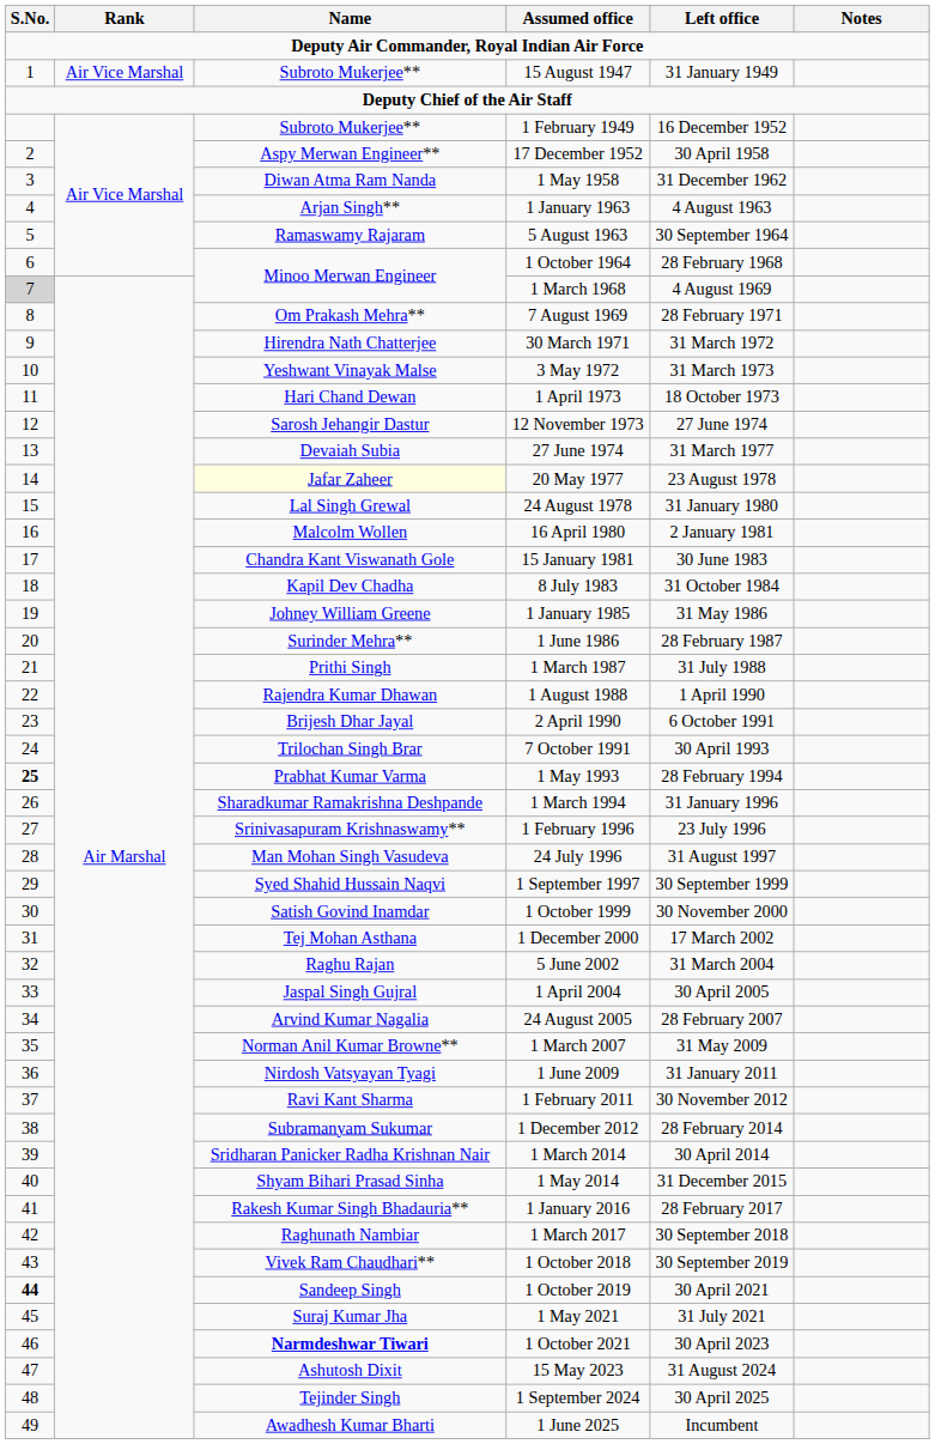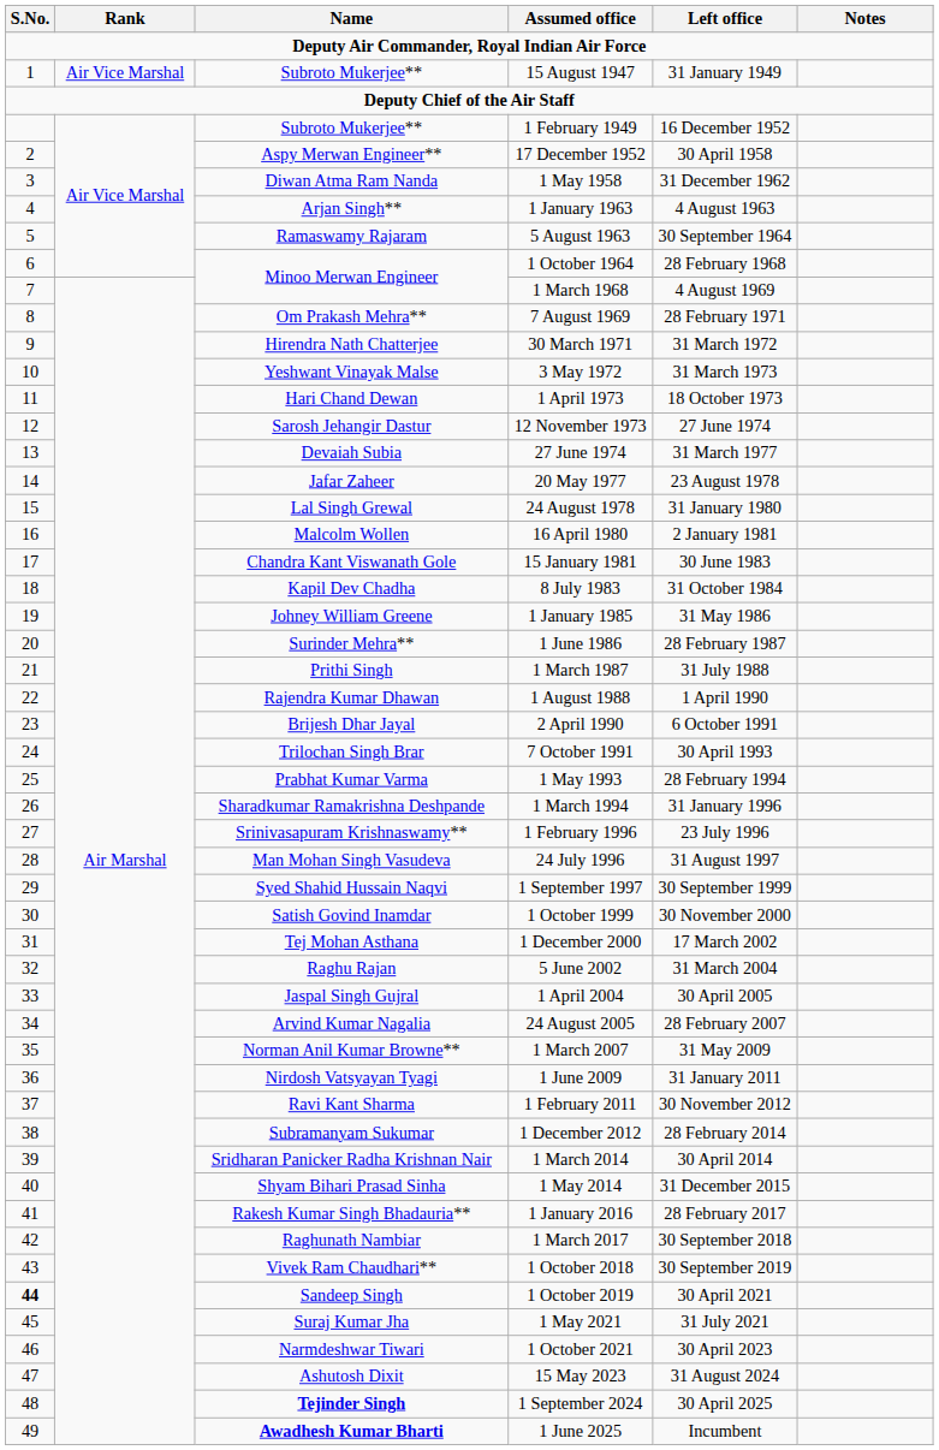1 March 1968 | S.No.: lightgrey background -> no background
20 May 1977 | Name: lightyellow background -> no background
1 May 1993 | S.No.: bold -> normal
1 October 2021 | Name: bold -> normal
1 September 2024 | Name: normal -> bold
1 June 2025 | Name: normal -> bold
